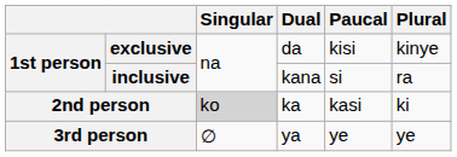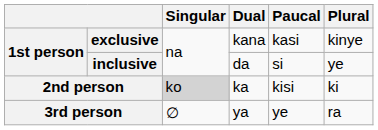exclusive | Dual: da -> kana
exclusive | Paucal: kisi -> kasi
inclusive | Dual: kana -> da
inclusive | Plural: ra -> ye
2nd person | Paucal: kasi -> kisi
3rd person | Plural: ye -> ra
